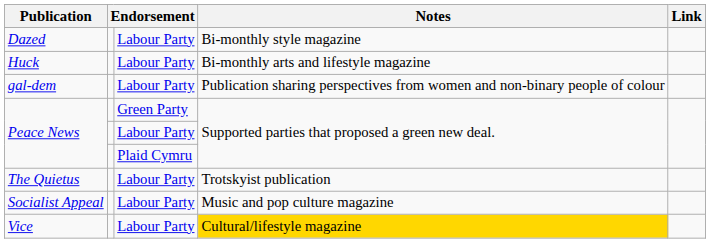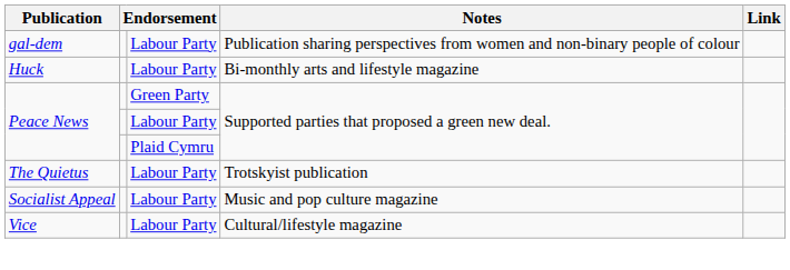- row: Dazed | Labour Party | Bi-monthly style magazine
rows swapped: gal-dem <-> Huck
Vice | Notes: gold background -> no background
